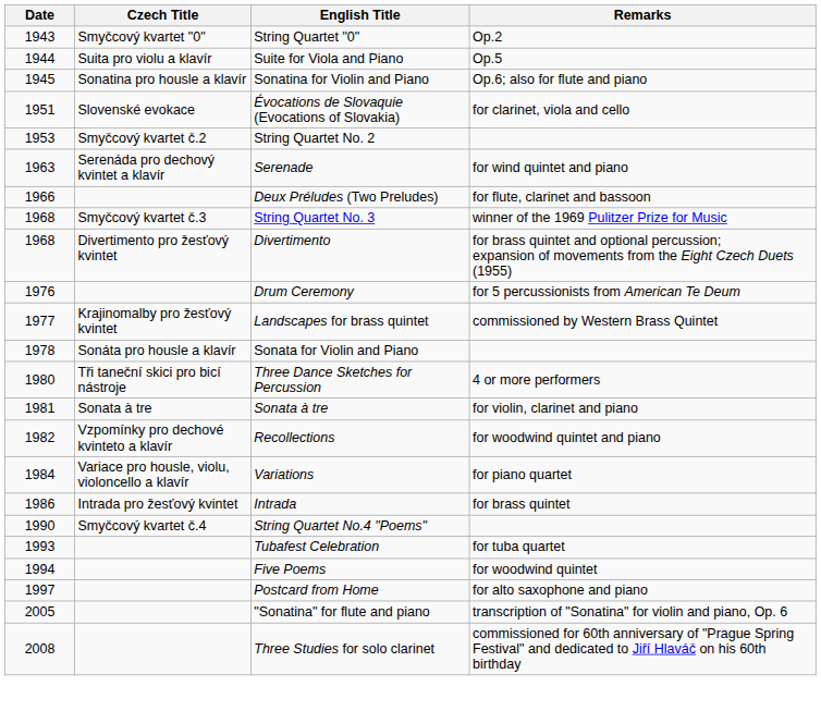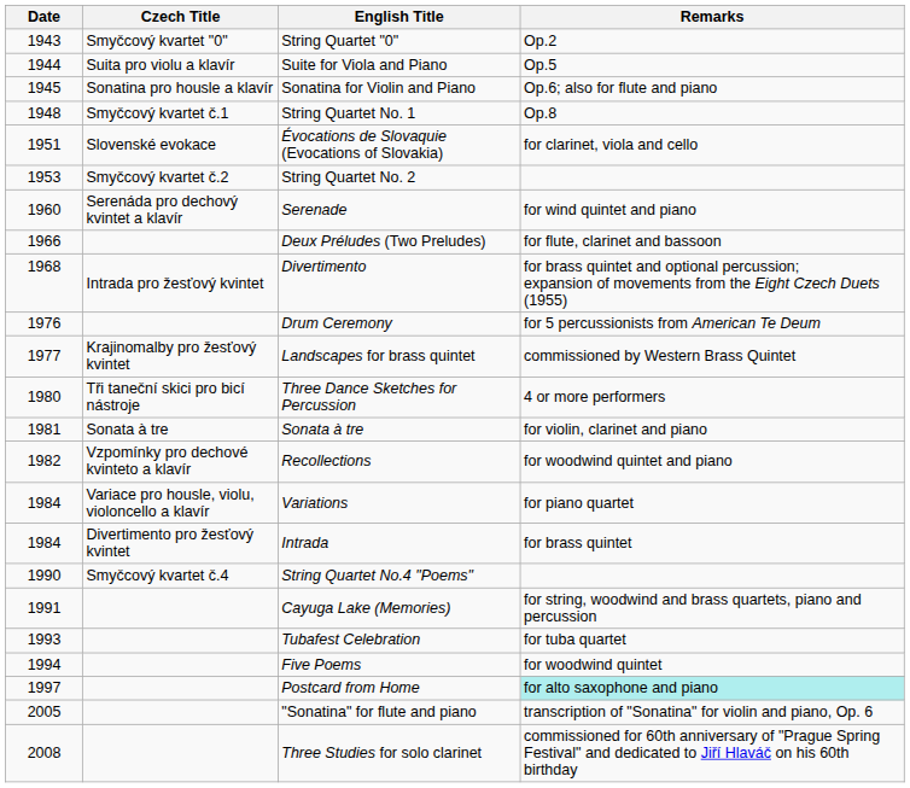+ row: 1948 | Smyčcový kvartet č.1 | String Quartet No. 1 | Op.8
Serenade | Date: 1963 -> 1960
- row: 1968 | Smyčcový kvartet č.3 | String Quartet No. 3 | winner of the 1969 Pulitzer Prize for Music
Divertimento | Czech Title: Divertimento pro žesťový kvintet -> Intrada pro žesťový kvintet
- row: 1978 | Sonáta pro housle a klavír | Sonata for Violin and Piano
Intrada | Date: 1986 -> 1984
Intrada | Czech Title: Intrada pro žesťový kvintet -> Divertimento pro žesťový kvintet
+ row: 1991 | Cayuga Lake (Memories) | for string, woodwind and brass quartets, piano and percussion
Postcard from Home | Remarks: no background -> paleturquoise background
